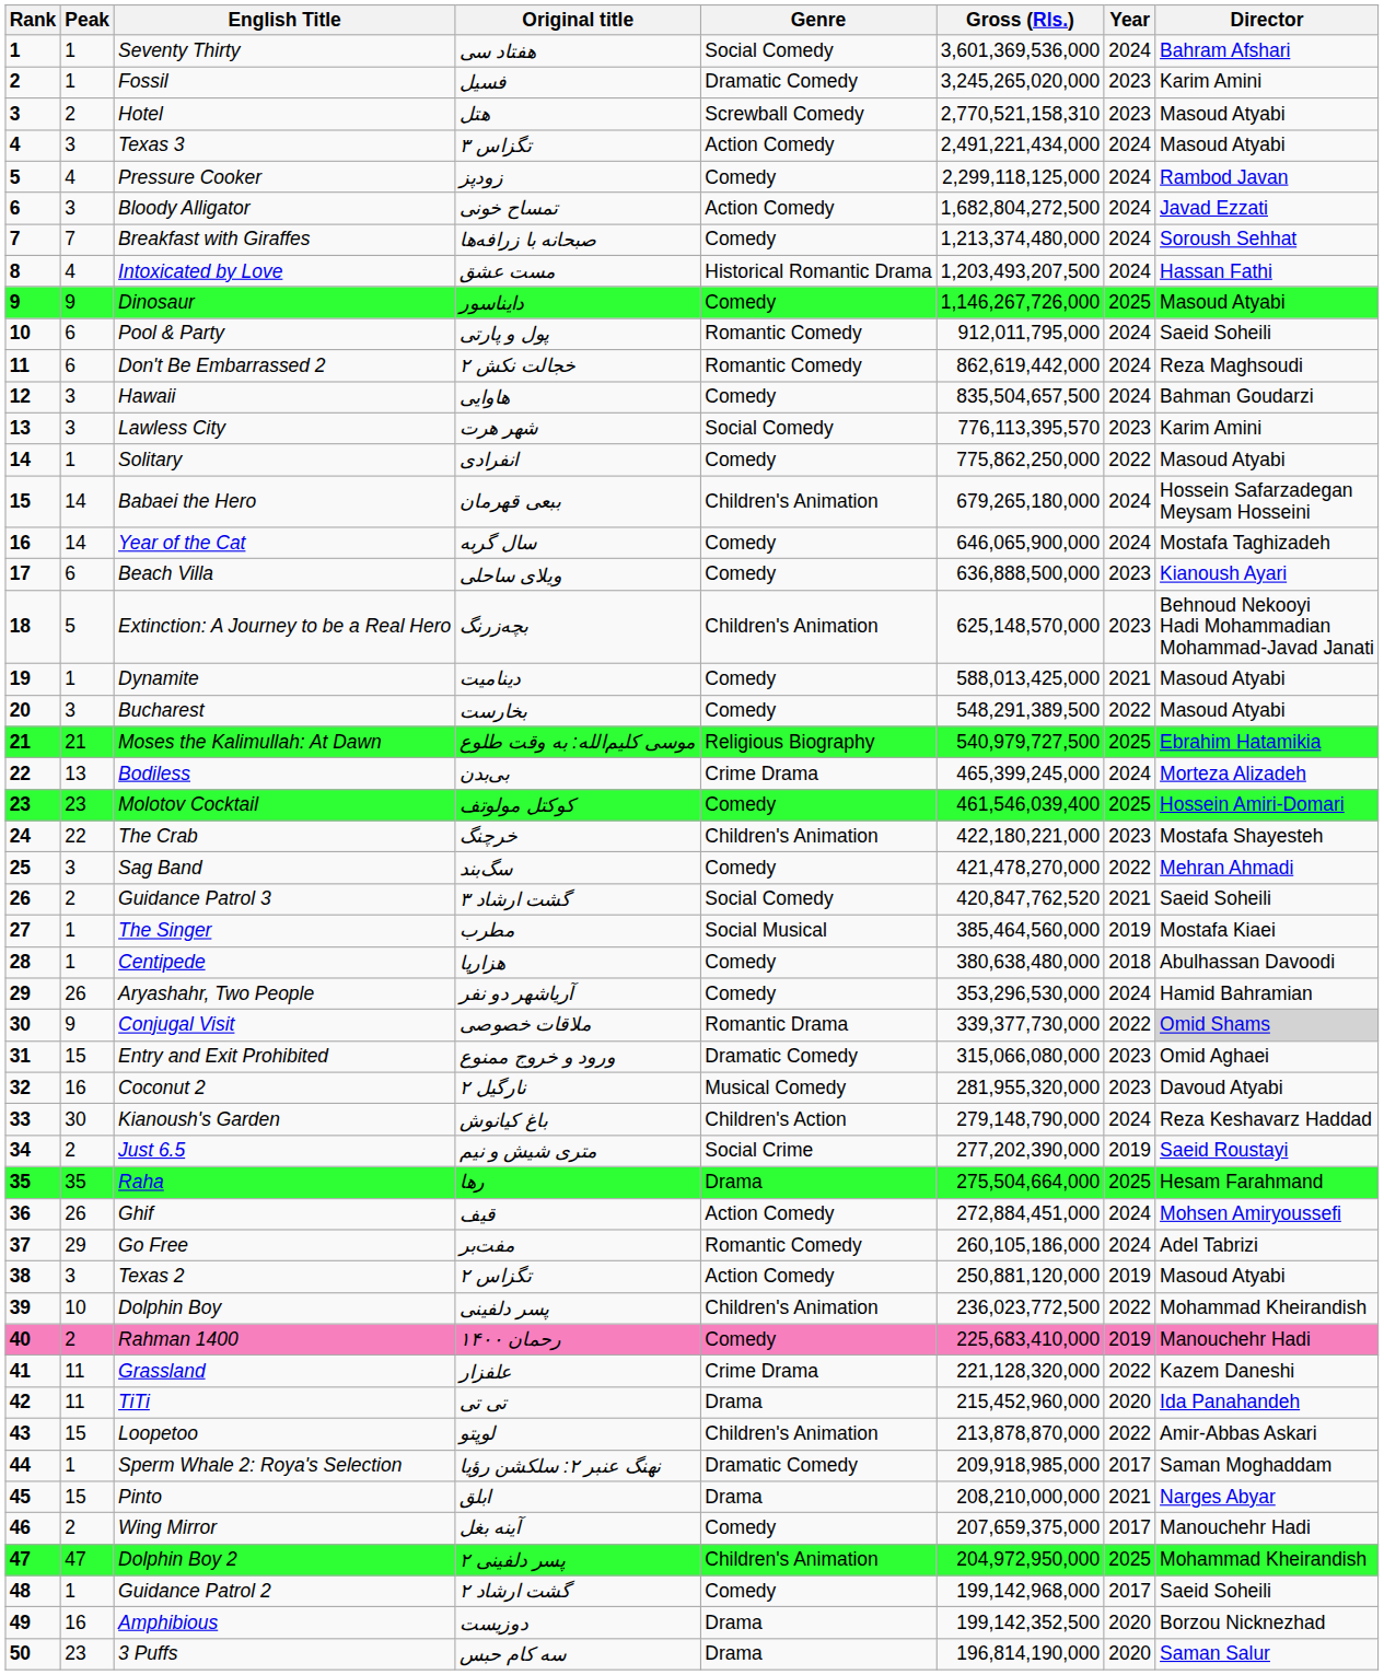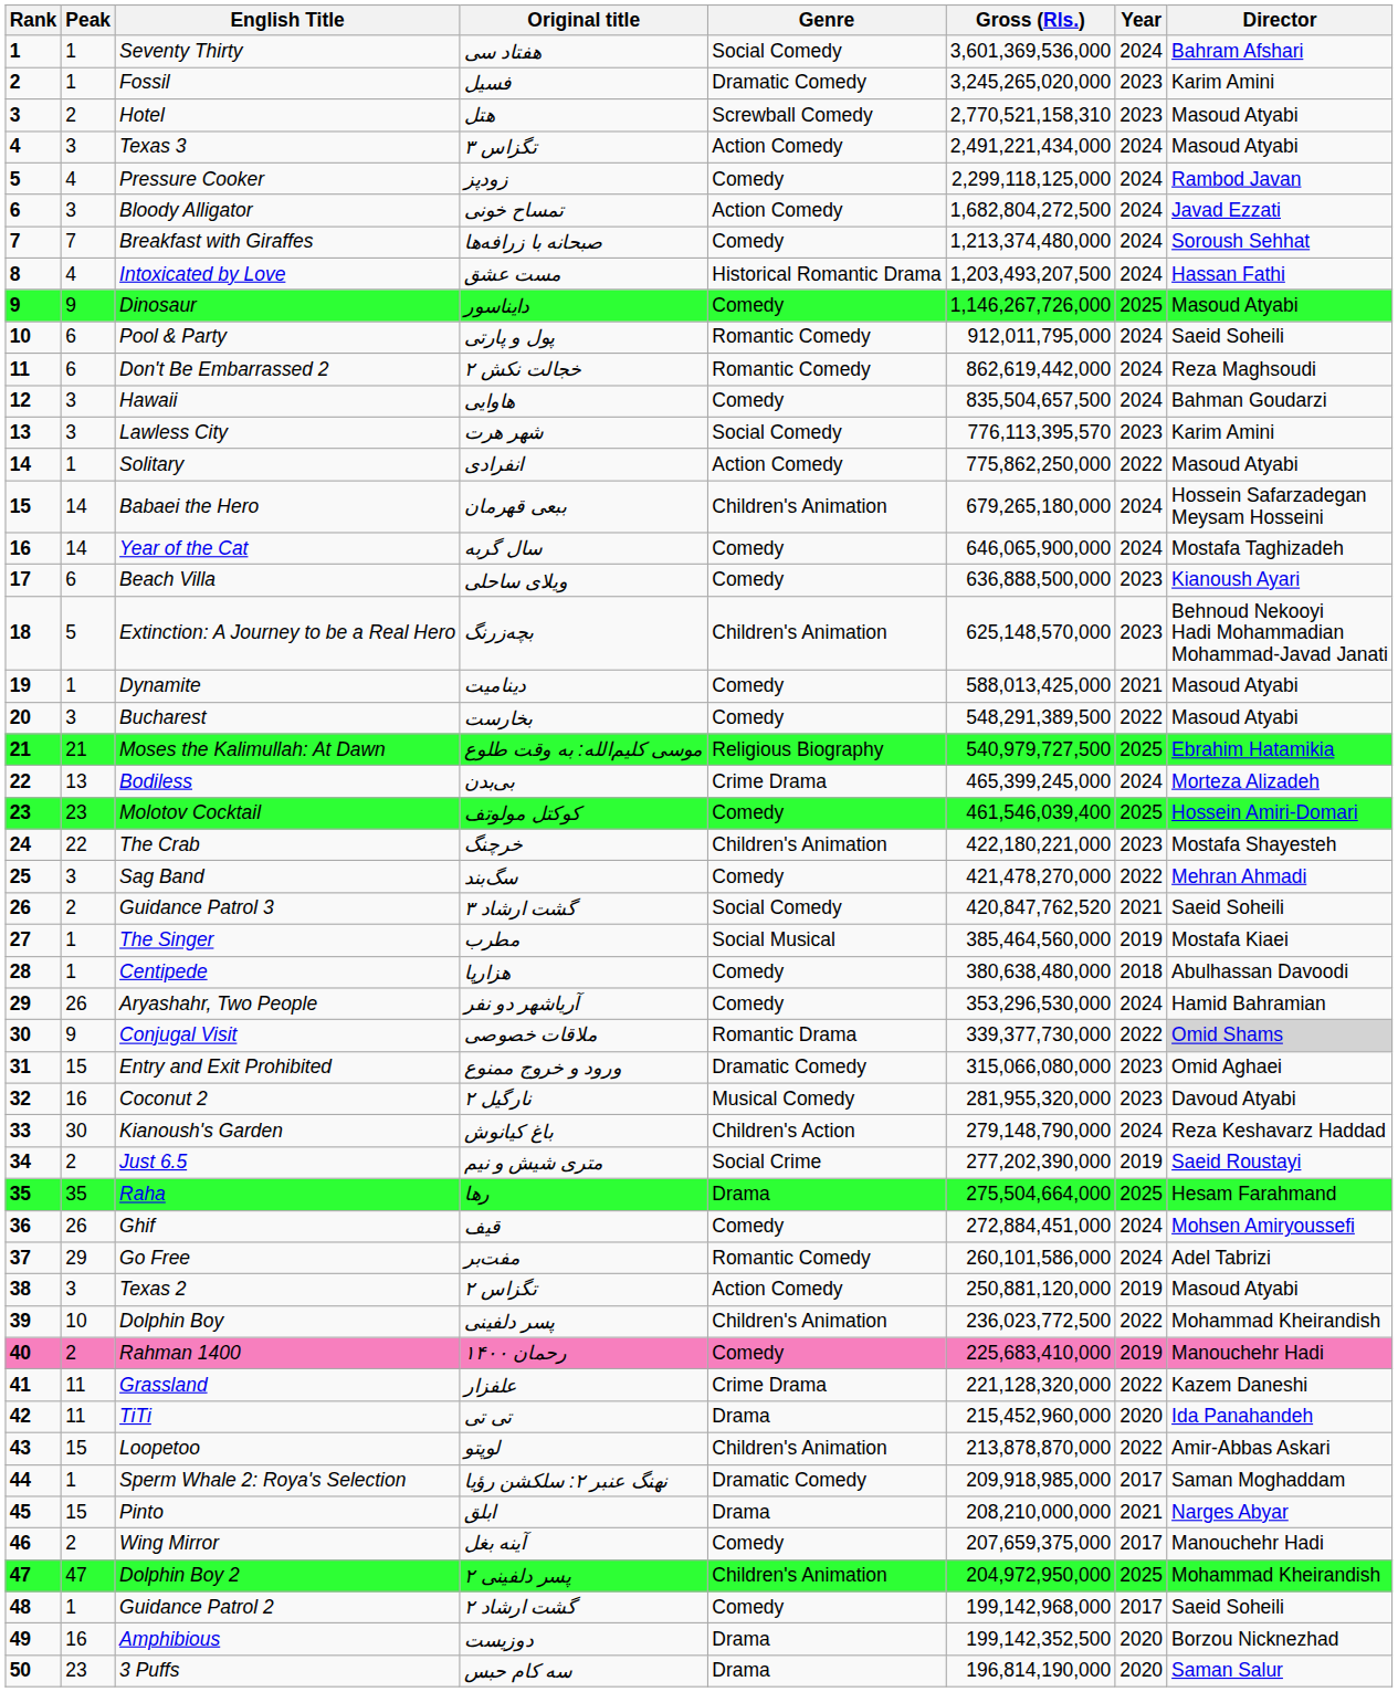Solitary | Genre: Comedy -> Action Comedy
Ghif | Genre: Action Comedy -> Comedy
Go Free | Gross (Rls.): 260,105,186,000 -> 260,101,586,000
